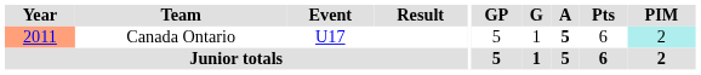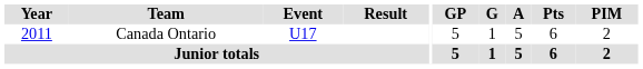Canada Ontario | Year: lightsalmon background -> no background
Canada Ontario | A: bold -> normal
Canada Ontario | PIM: paleturquoise background -> no background
